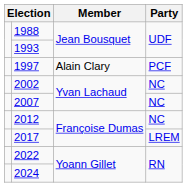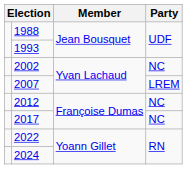- row: 1997 | Alain Clary | PCF
2007 | Party: NC -> LREM
2017 | Party: LREM -> NC
